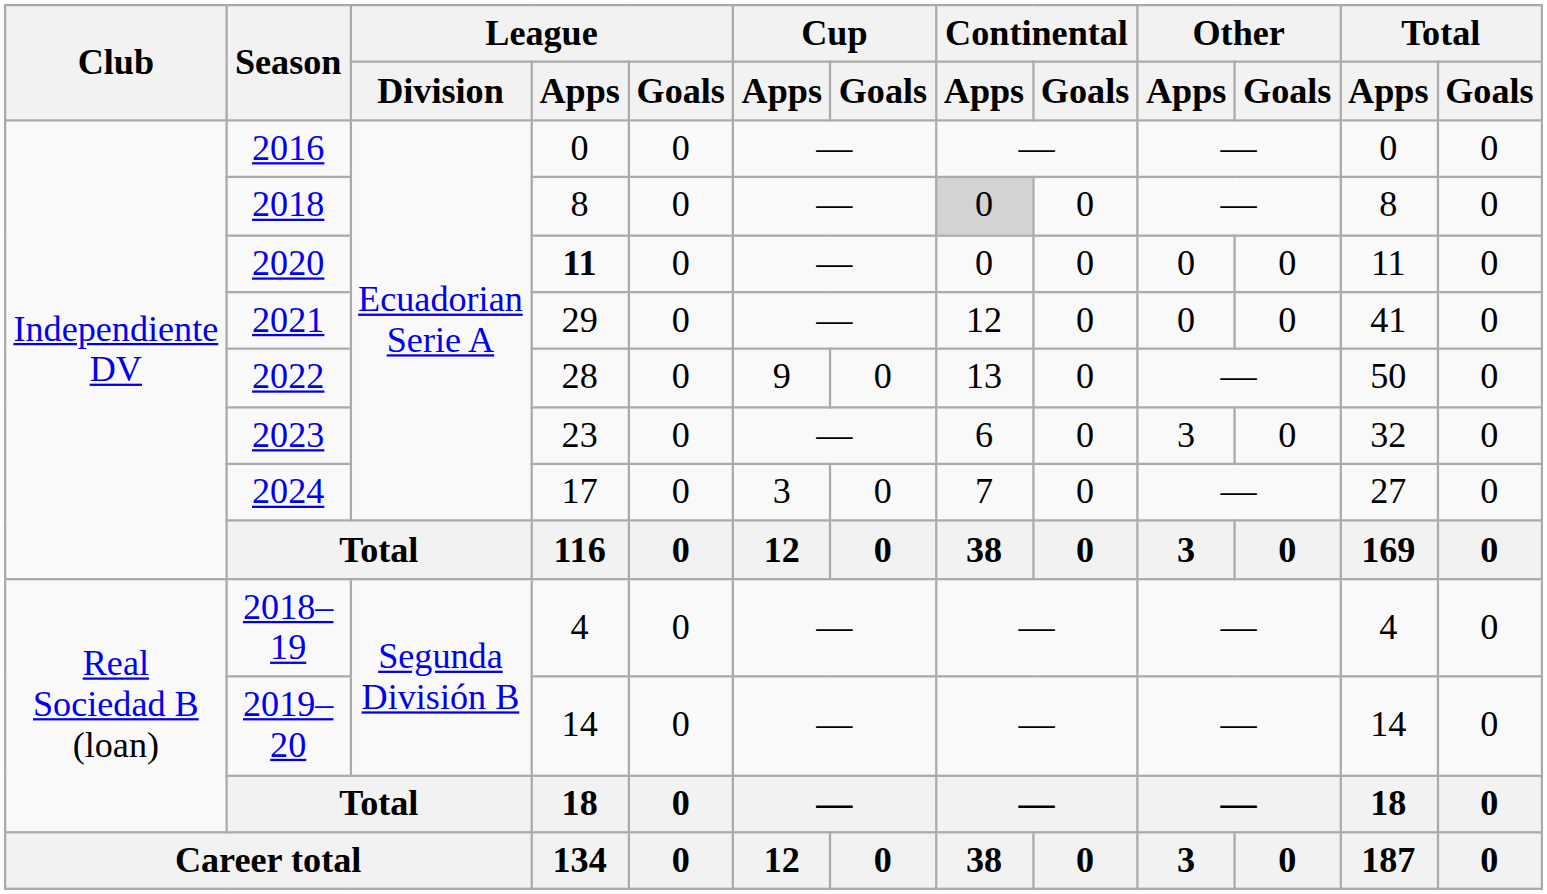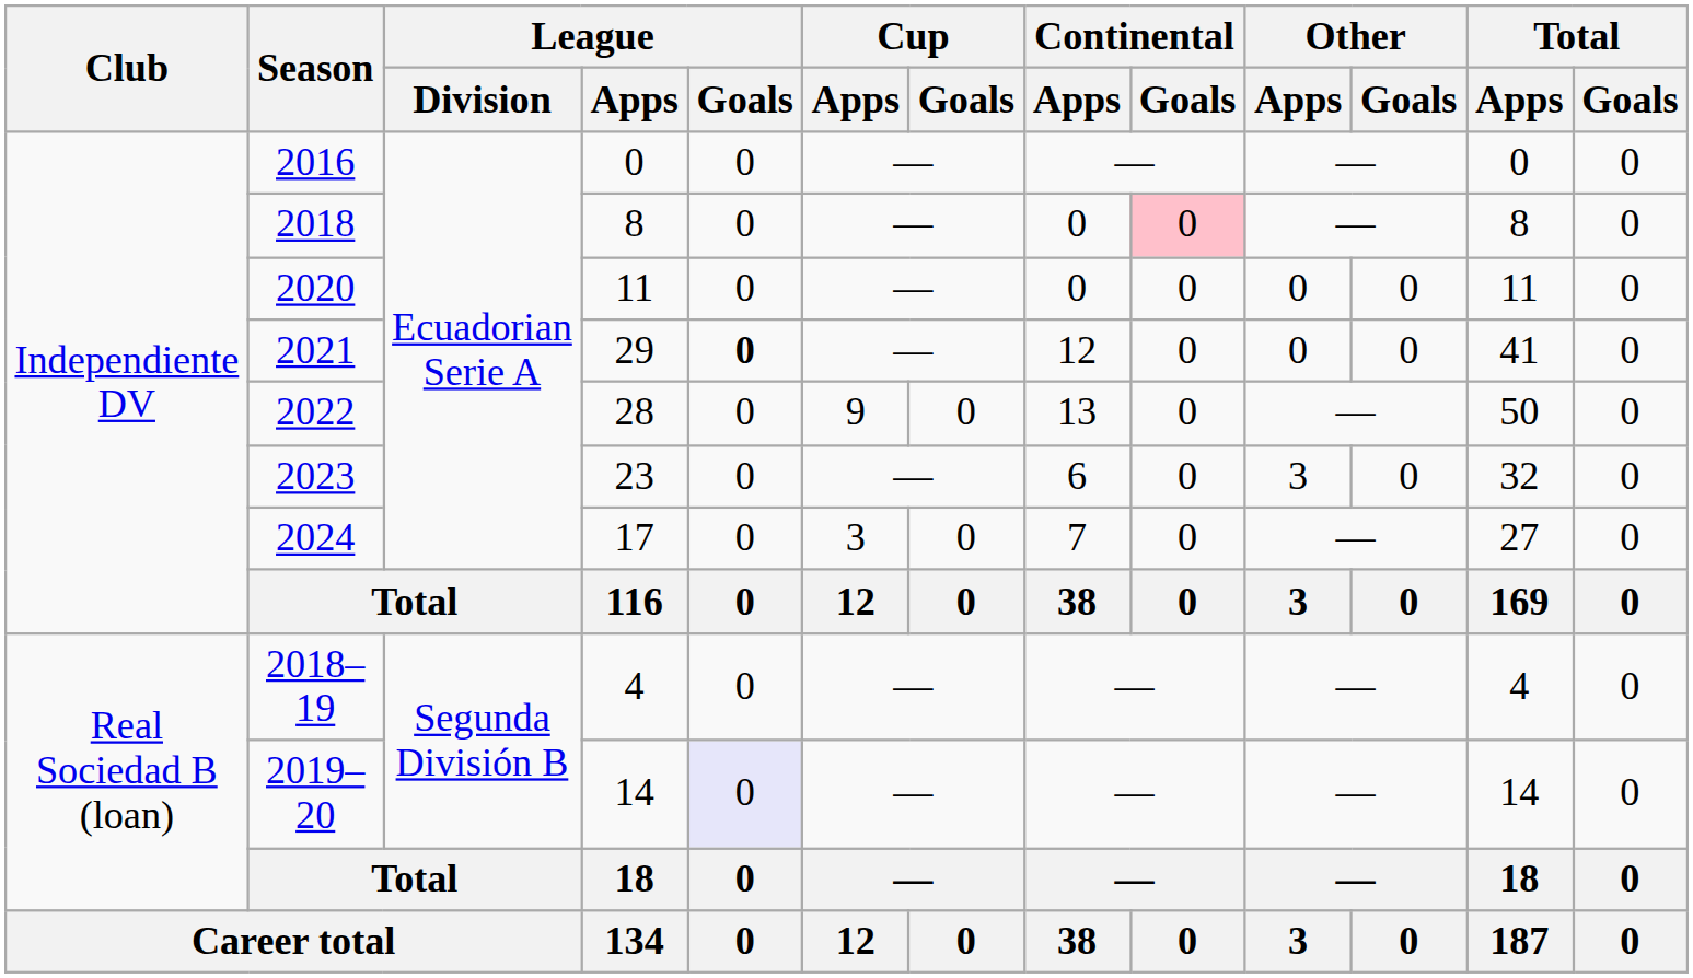2018 | Continental / Apps: lightgrey background -> no background
2018 | Continental / Goals: no background -> pink background
2020 | League / Apps: bold -> normal
2021 | League / Goals: normal -> bold
2019–20 | League / Goals: no background -> lavender background
